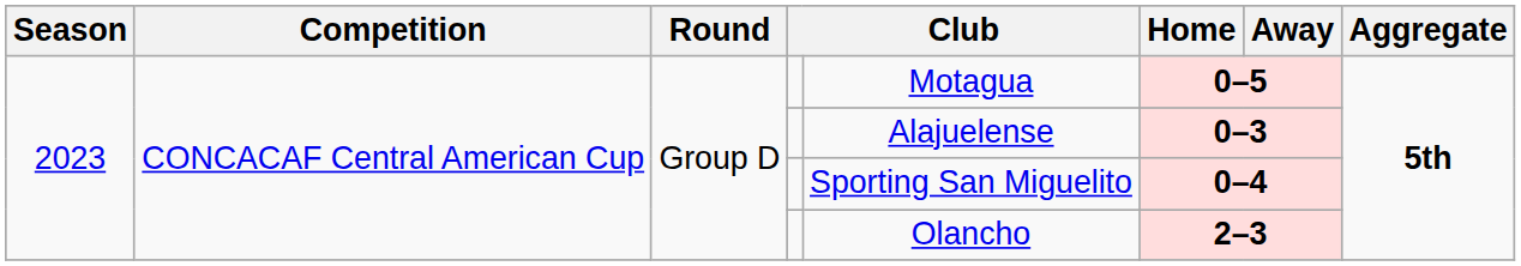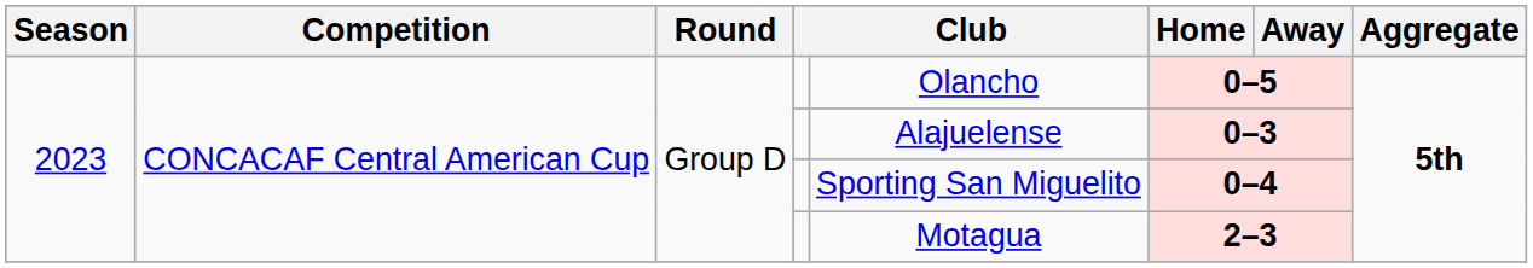row 2 | column 5: Motagua -> Olancho
row 5 | column 5: Olancho -> Motagua
